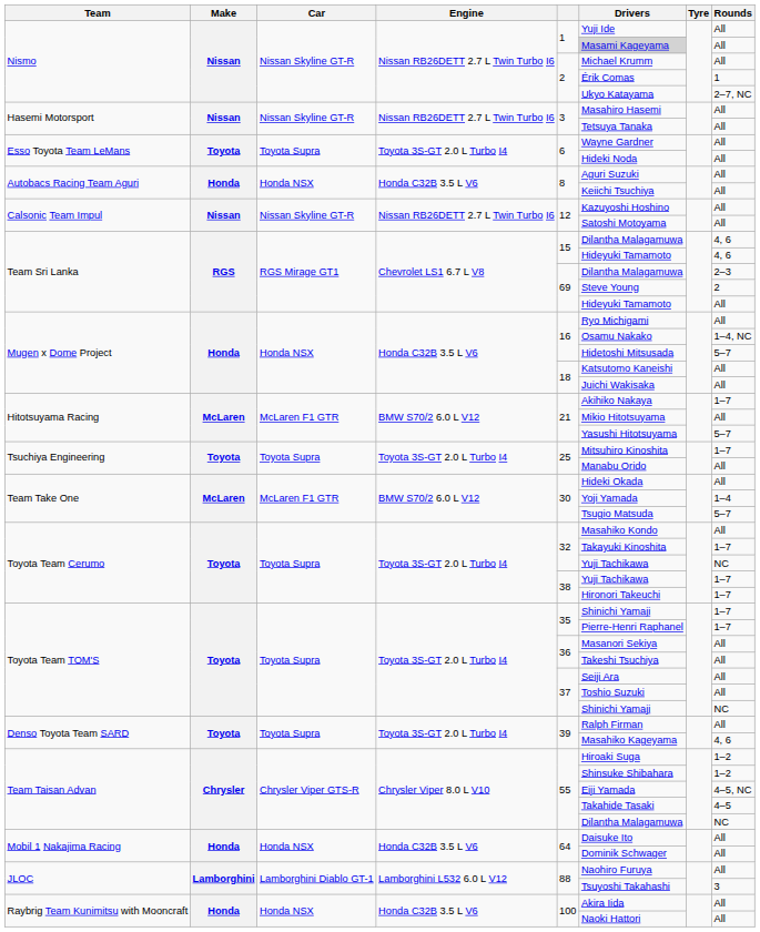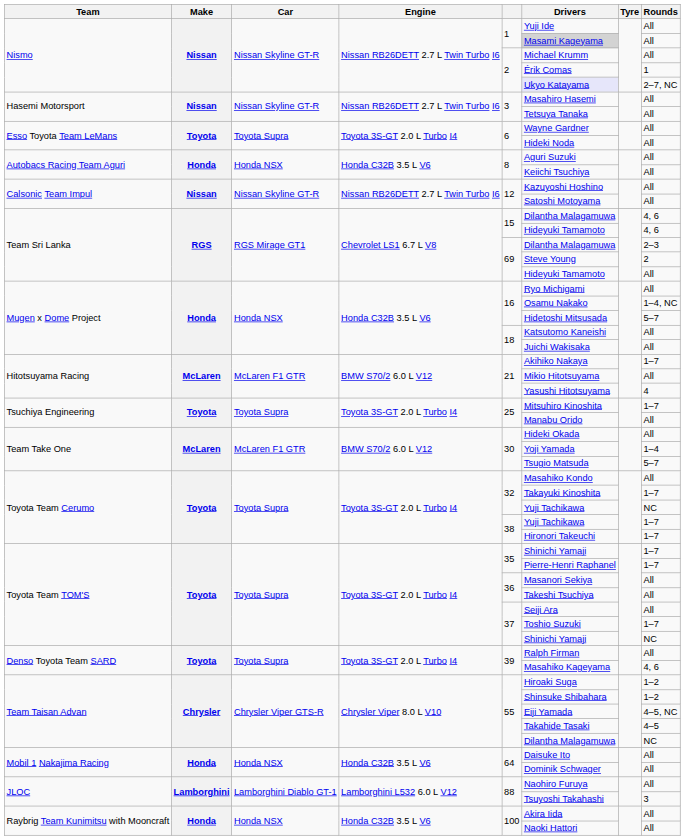row 6 | Drivers: no background -> lavender background
row 27 | Rounds: 5–7 -> 4
row 43 | Rounds: All -> 1–7
